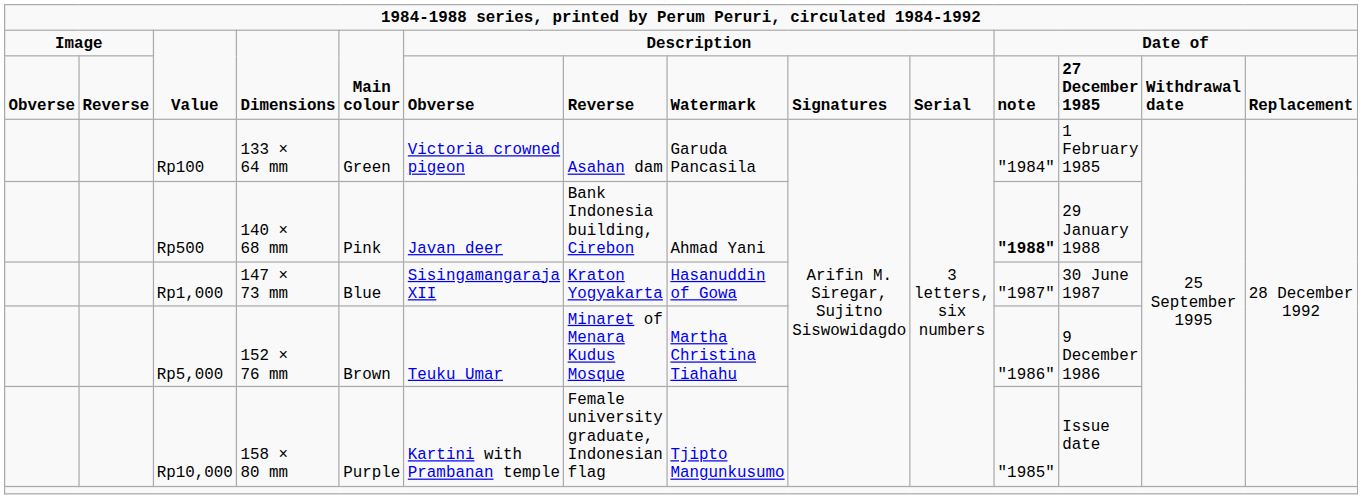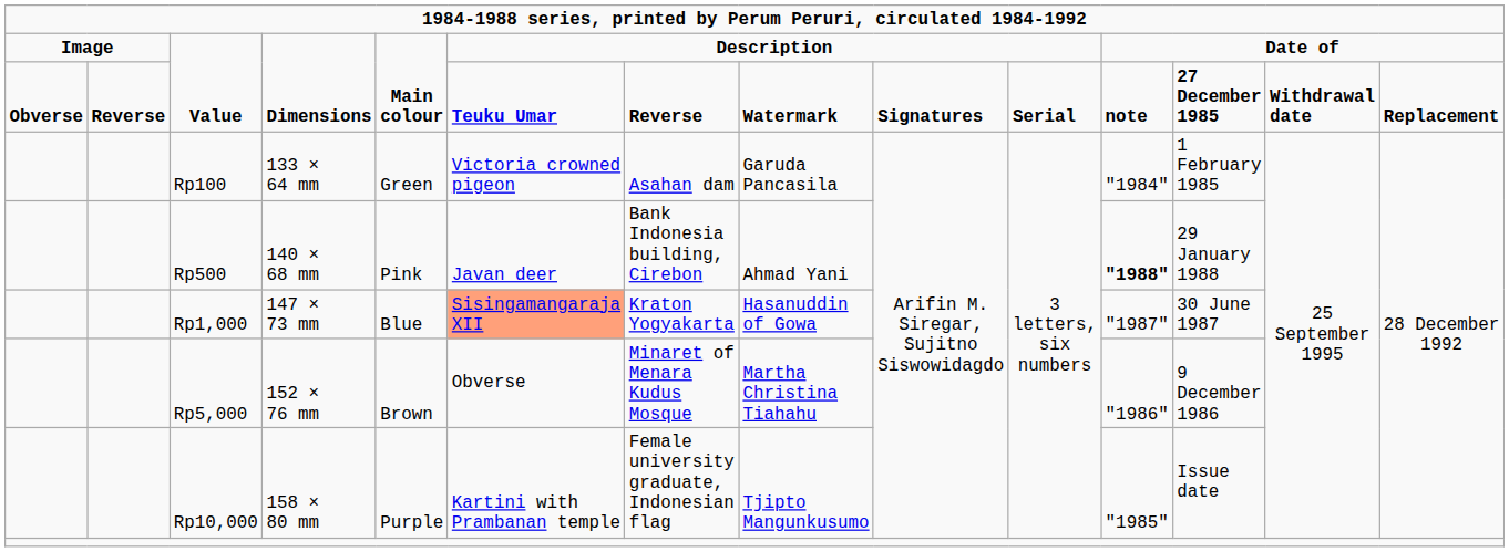Obverse / Value | column 6: Obverse -> Teuku Umar
Rp1,000 | column 6: no background -> lightsalmon background
Rp5,000 | column 6: Teuku Umar -> Obverse
